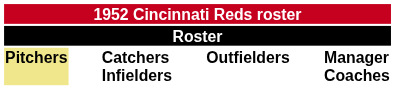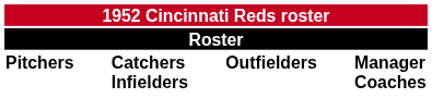Pitchers | column 1: khaki background -> no background
